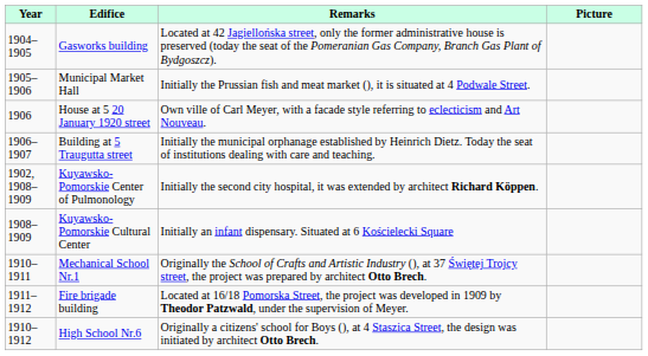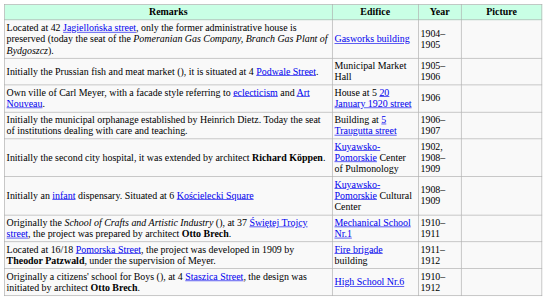columns swapped: Year <-> Remarks
